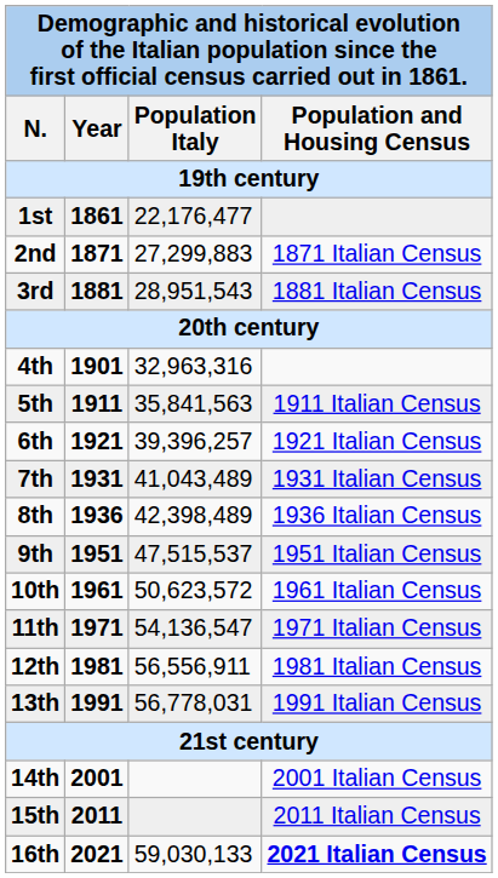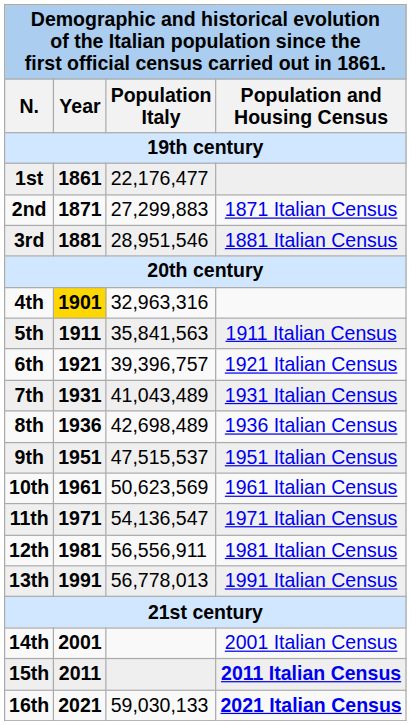3rd | Population Italy: 28,951,543 -> 28,951,546
4th | Year: no background -> gold background
6th | Population Italy: 39,396,257 -> 39,396,757
8th | Population Italy: 42,398,489 -> 42,698,489
10th | Population Italy: 50,623,572 -> 50,623,569
13th | Population Italy: 56,778,031 -> 56,778,013
15th | Population and Housing Census: normal -> bold
